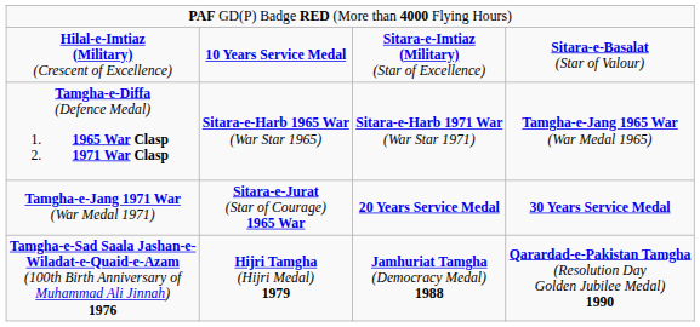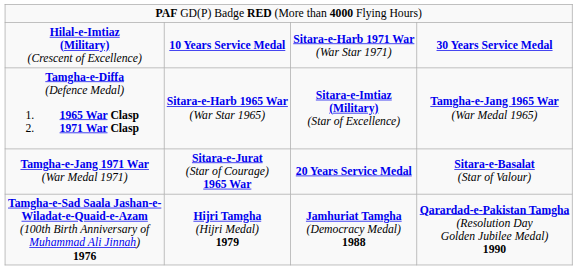Hilal-e-Imtiaz (Military) (Crescent of Excellence) | column 3: Sitara-e-Imtiaz (Military) (Star of Excellence) -> Sitara-e-Harb 1971 War (War Star 1971)
Hilal-e-Imtiaz (Military) (Crescent of Excellence) | column 4: Sitara-e-Basalat (Star of Valour) -> 30 Years Service Medal
Tamgha-e-Diffa (Defence Medal) 1965 War Clasp 1971 War Clasp | column 3: Sitara-e-Harb 1971 War (War Star 1971) -> Sitara-e-Imtiaz (Military) (Star of Excellence)
Tamgha-e-Jang 1971 War (War Medal 1971) | column 4: 30 Years Service Medal -> Sitara-e-Basalat (Star of Valour)
